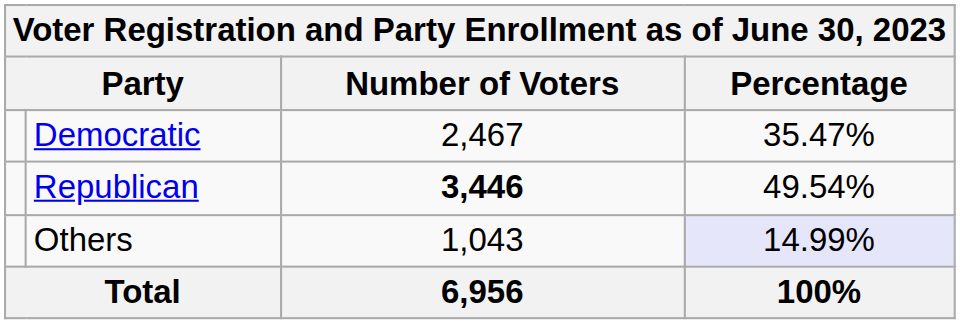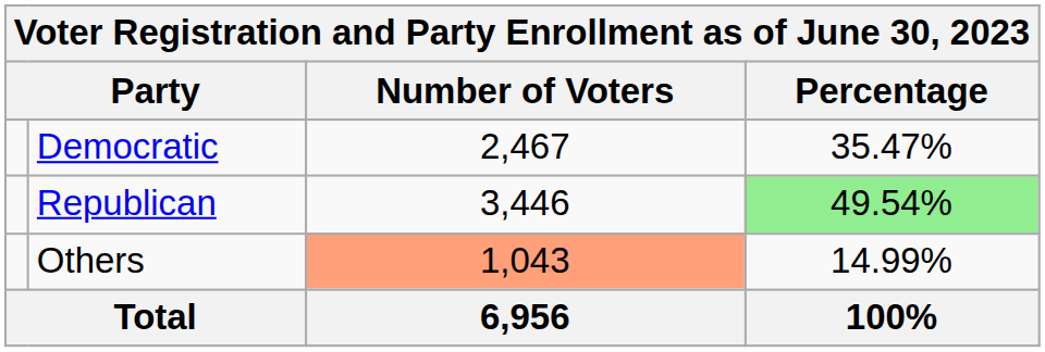Republican | Number of Voters: bold -> normal
Republican | Percentage: no background -> lightgreen background
Others | Number of Voters: no background -> lightsalmon background
Others | Percentage: lavender background -> no background
